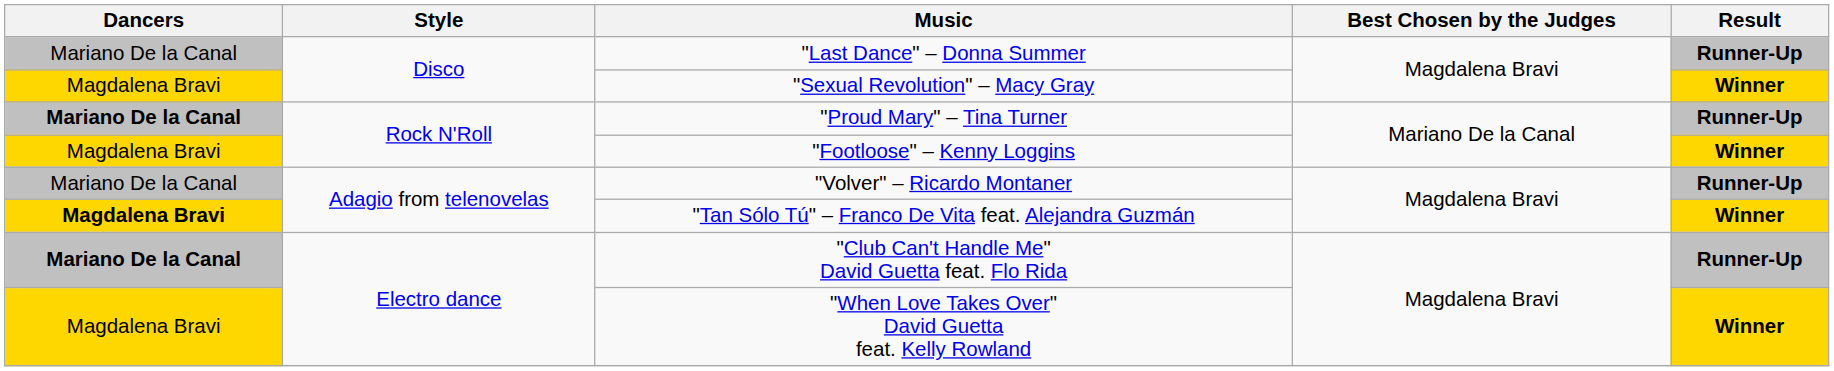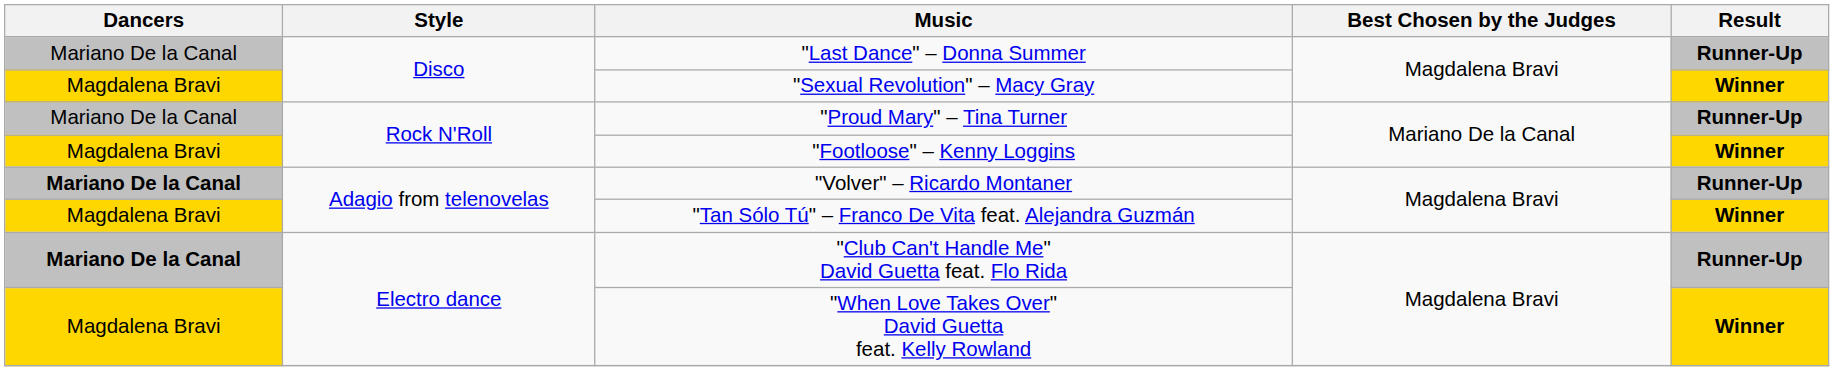"Proud Mary" – Tina Turner | Dancers: bold -> normal
"Volver" – Ricardo Montaner | Dancers: normal -> bold
"Tan Sólo Tú" – Franco De Vita feat. Alejandra Guzmán | Dancers: bold -> normal
